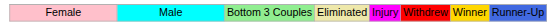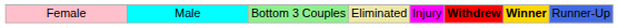Female | column 6: normal -> bold
Female | column 7: normal -> bold
